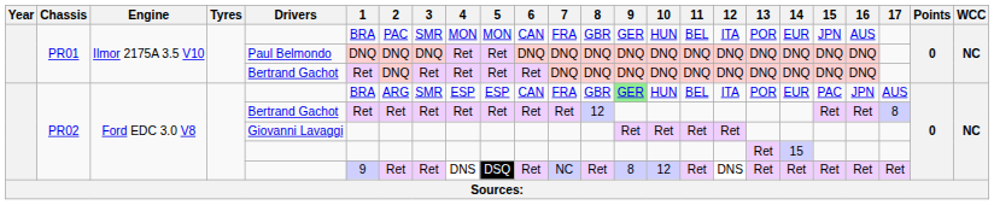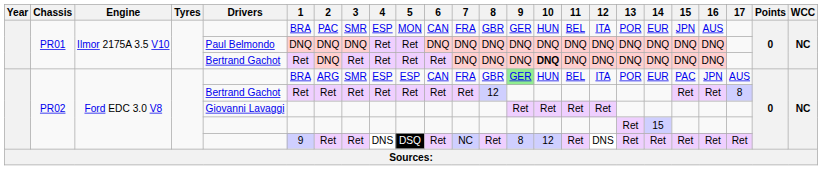row 2 | 4: MON -> ESP
row 4 | 10: normal -> bold
